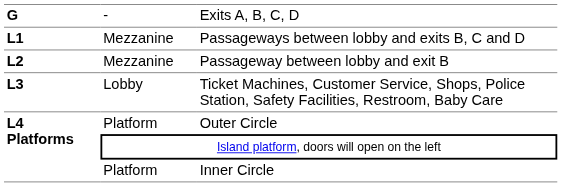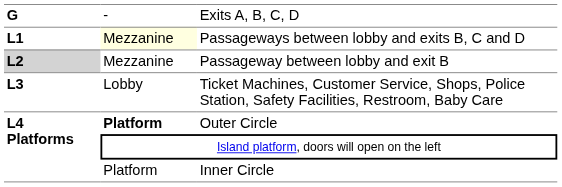Passageways between lobby and exits B, C and D | column 2: no background -> lightyellow background
Passageway between lobby and exit B | column 1: no background -> lightgrey background
Outer Circle | column 2: normal -> bold
